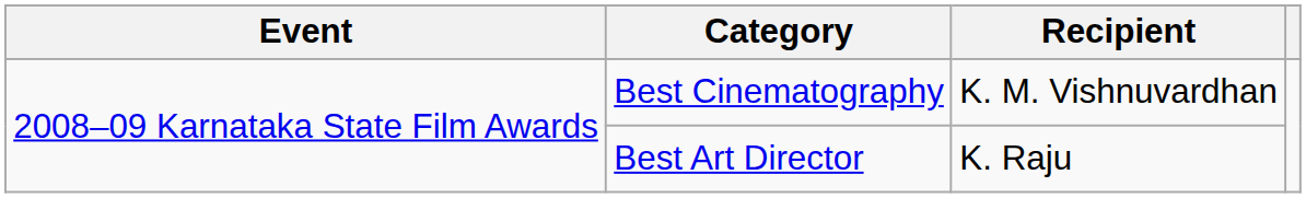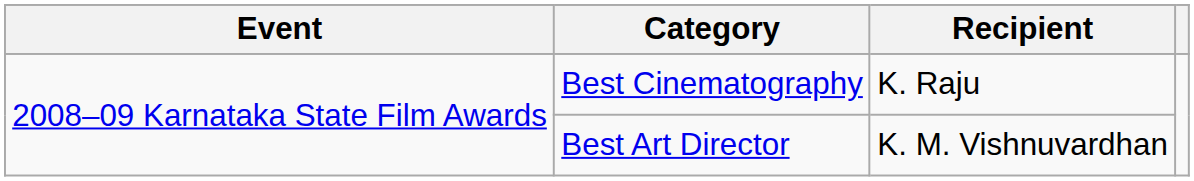Best Cinematography | Recipient: K. M. Vishnuvardhan -> K. Raju
Best Art Director | Recipient: K. Raju -> K. M. Vishnuvardhan
